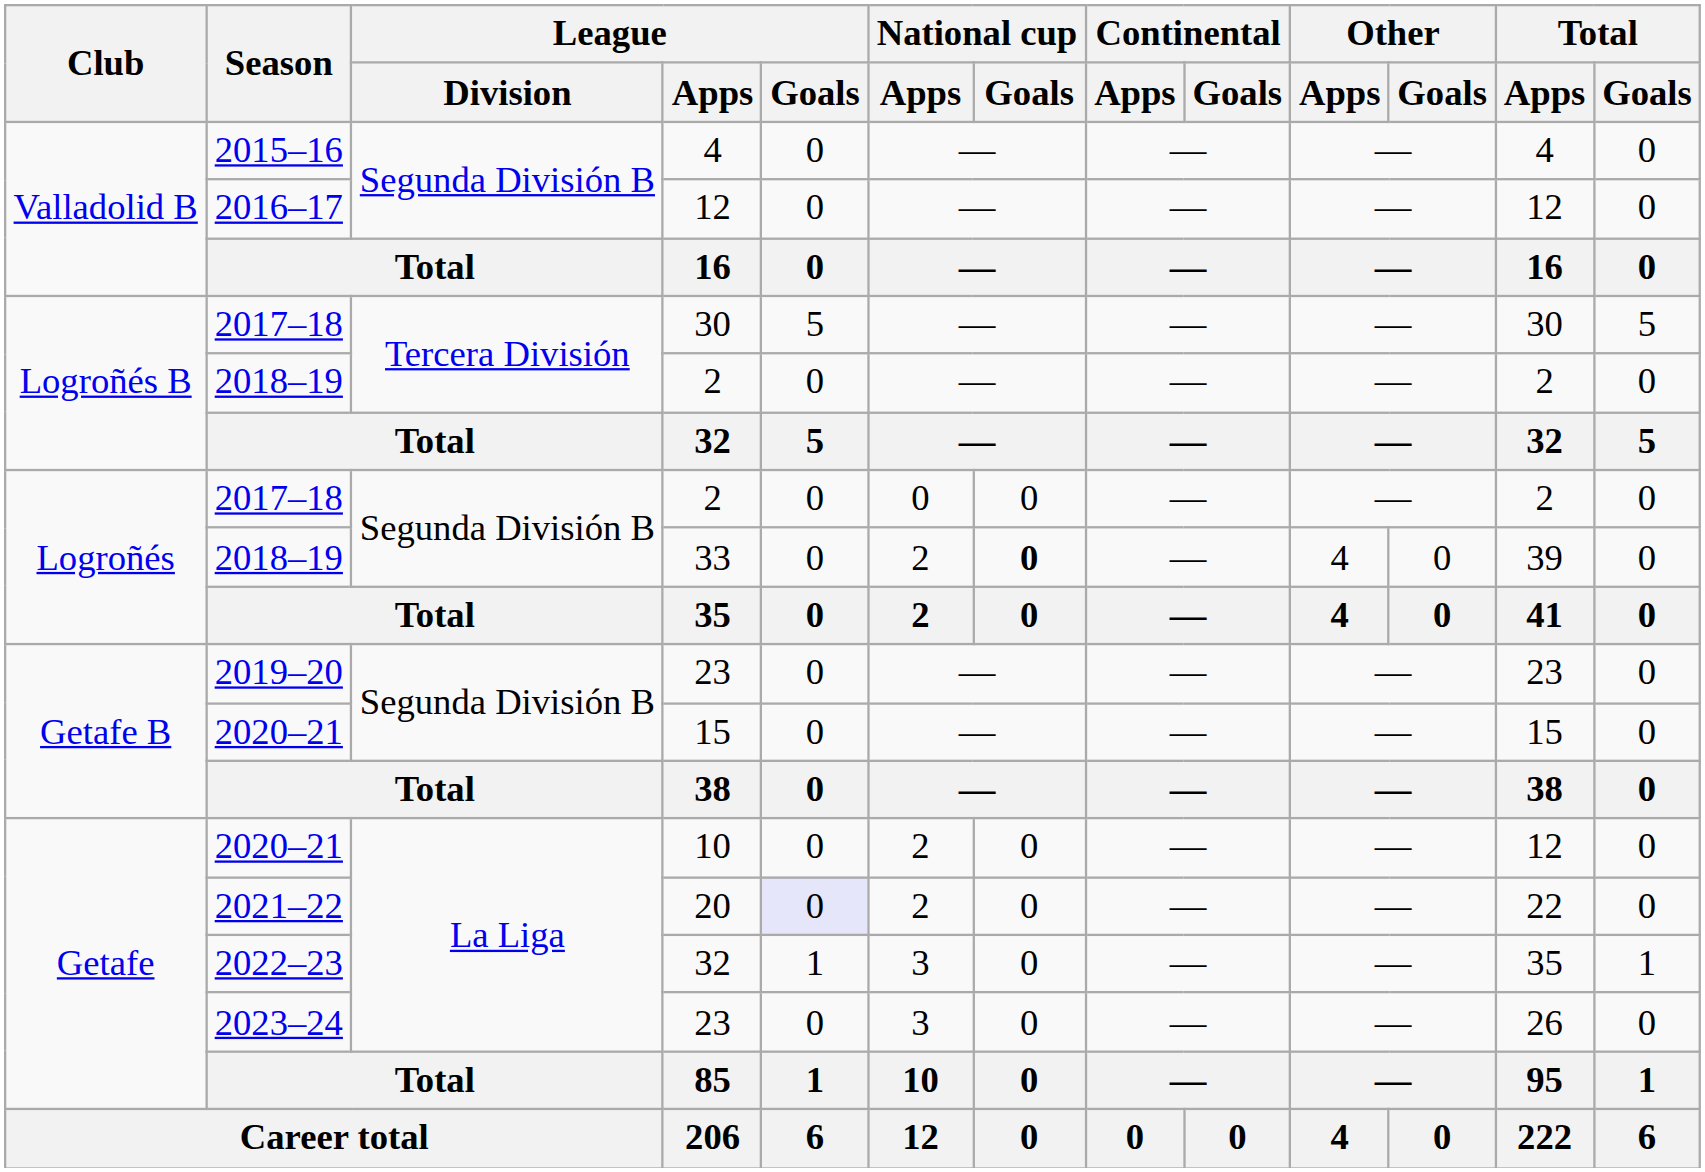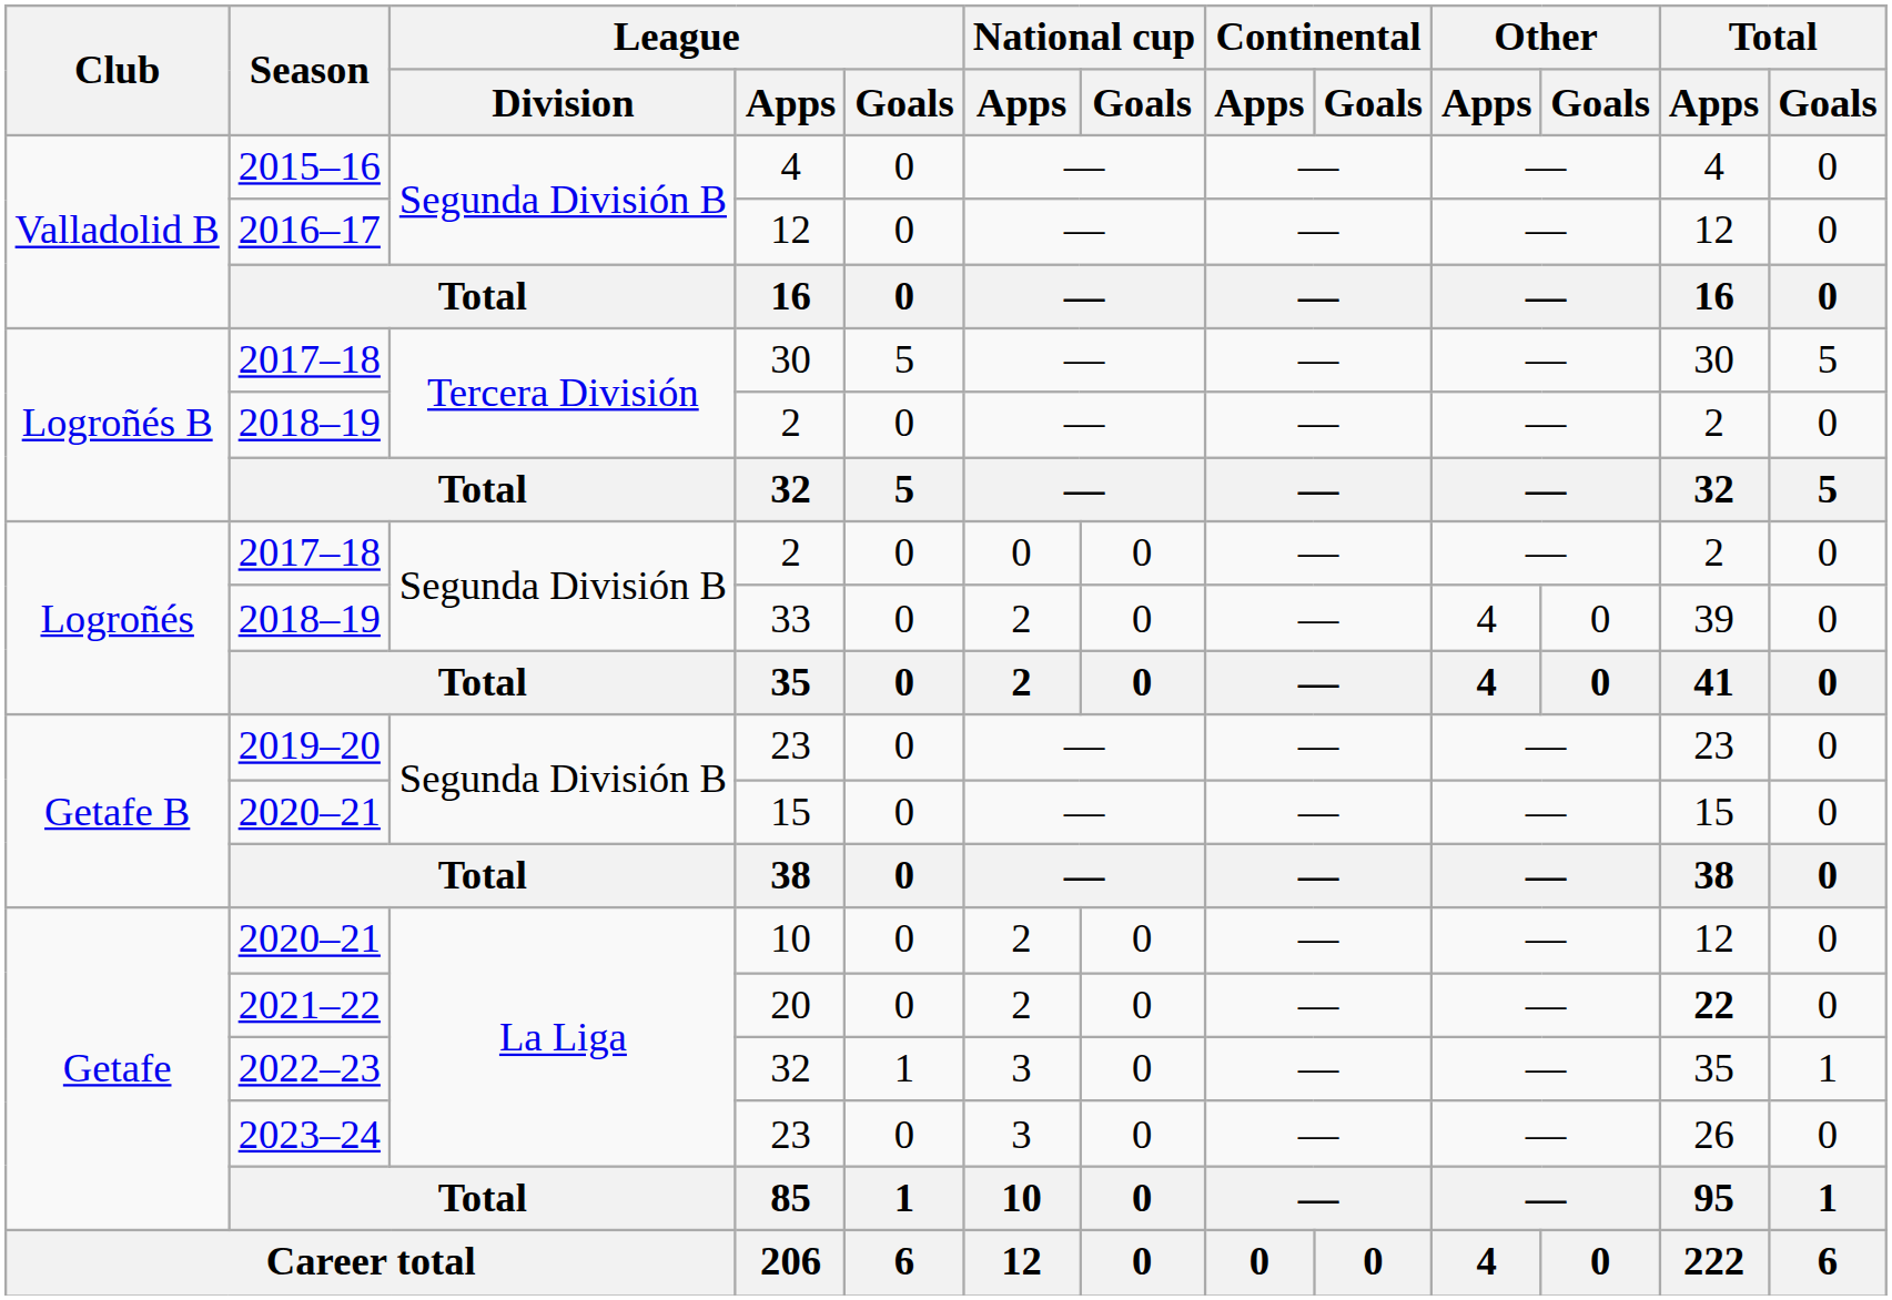33 | National cup / Goals: bold -> normal
20 | League / Goals: lavender background -> no background
20 | Total / Apps: normal -> bold
